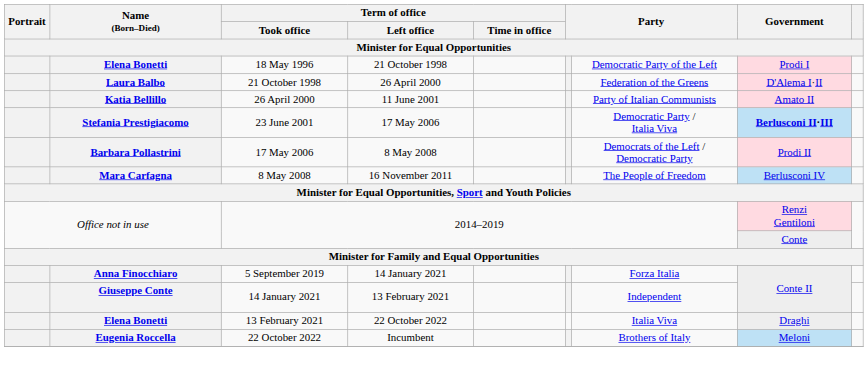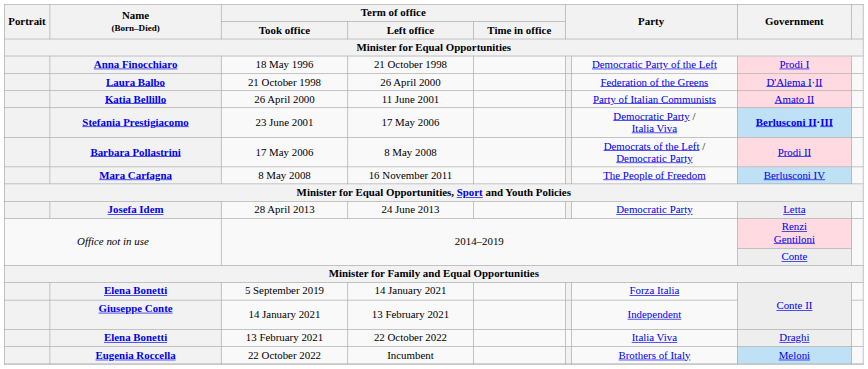18 May 1996 | Name (Born–Died): Elena Bonetti -> Anna Finocchiaro
+ row: Josefa Idem | 28 April 2013 | 24 June 2013 | Democratic Party | Letta
5 September 2019 | Name (Born–Died): Anna Finocchiaro -> Elena Bonetti
